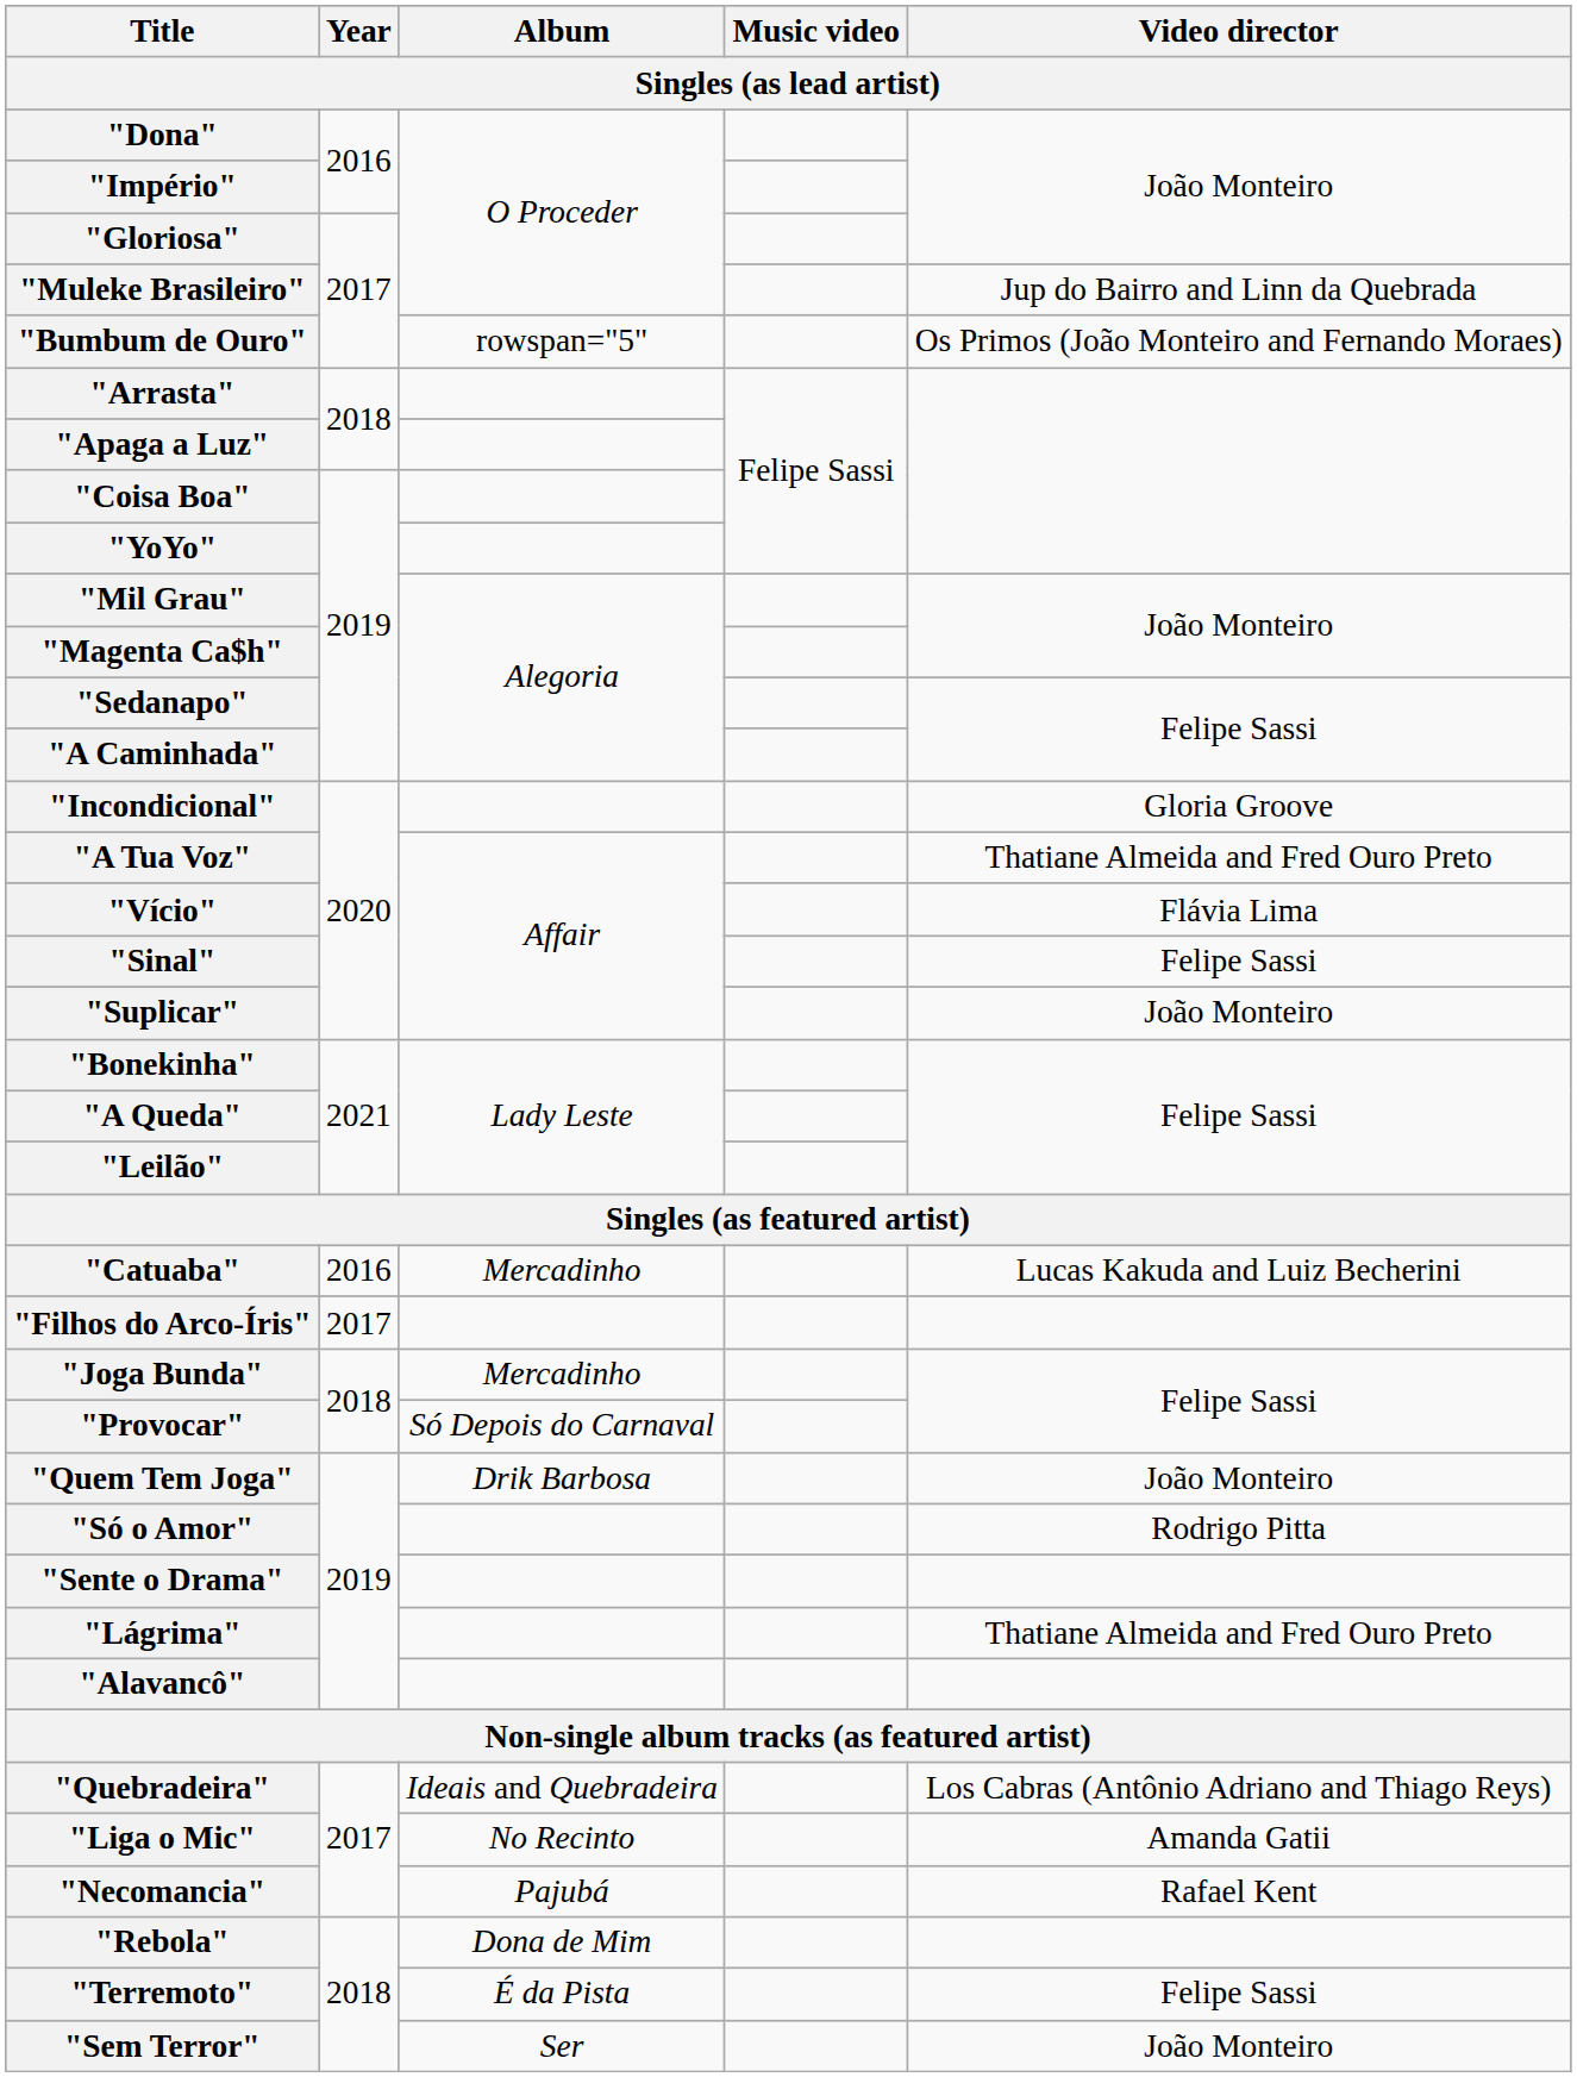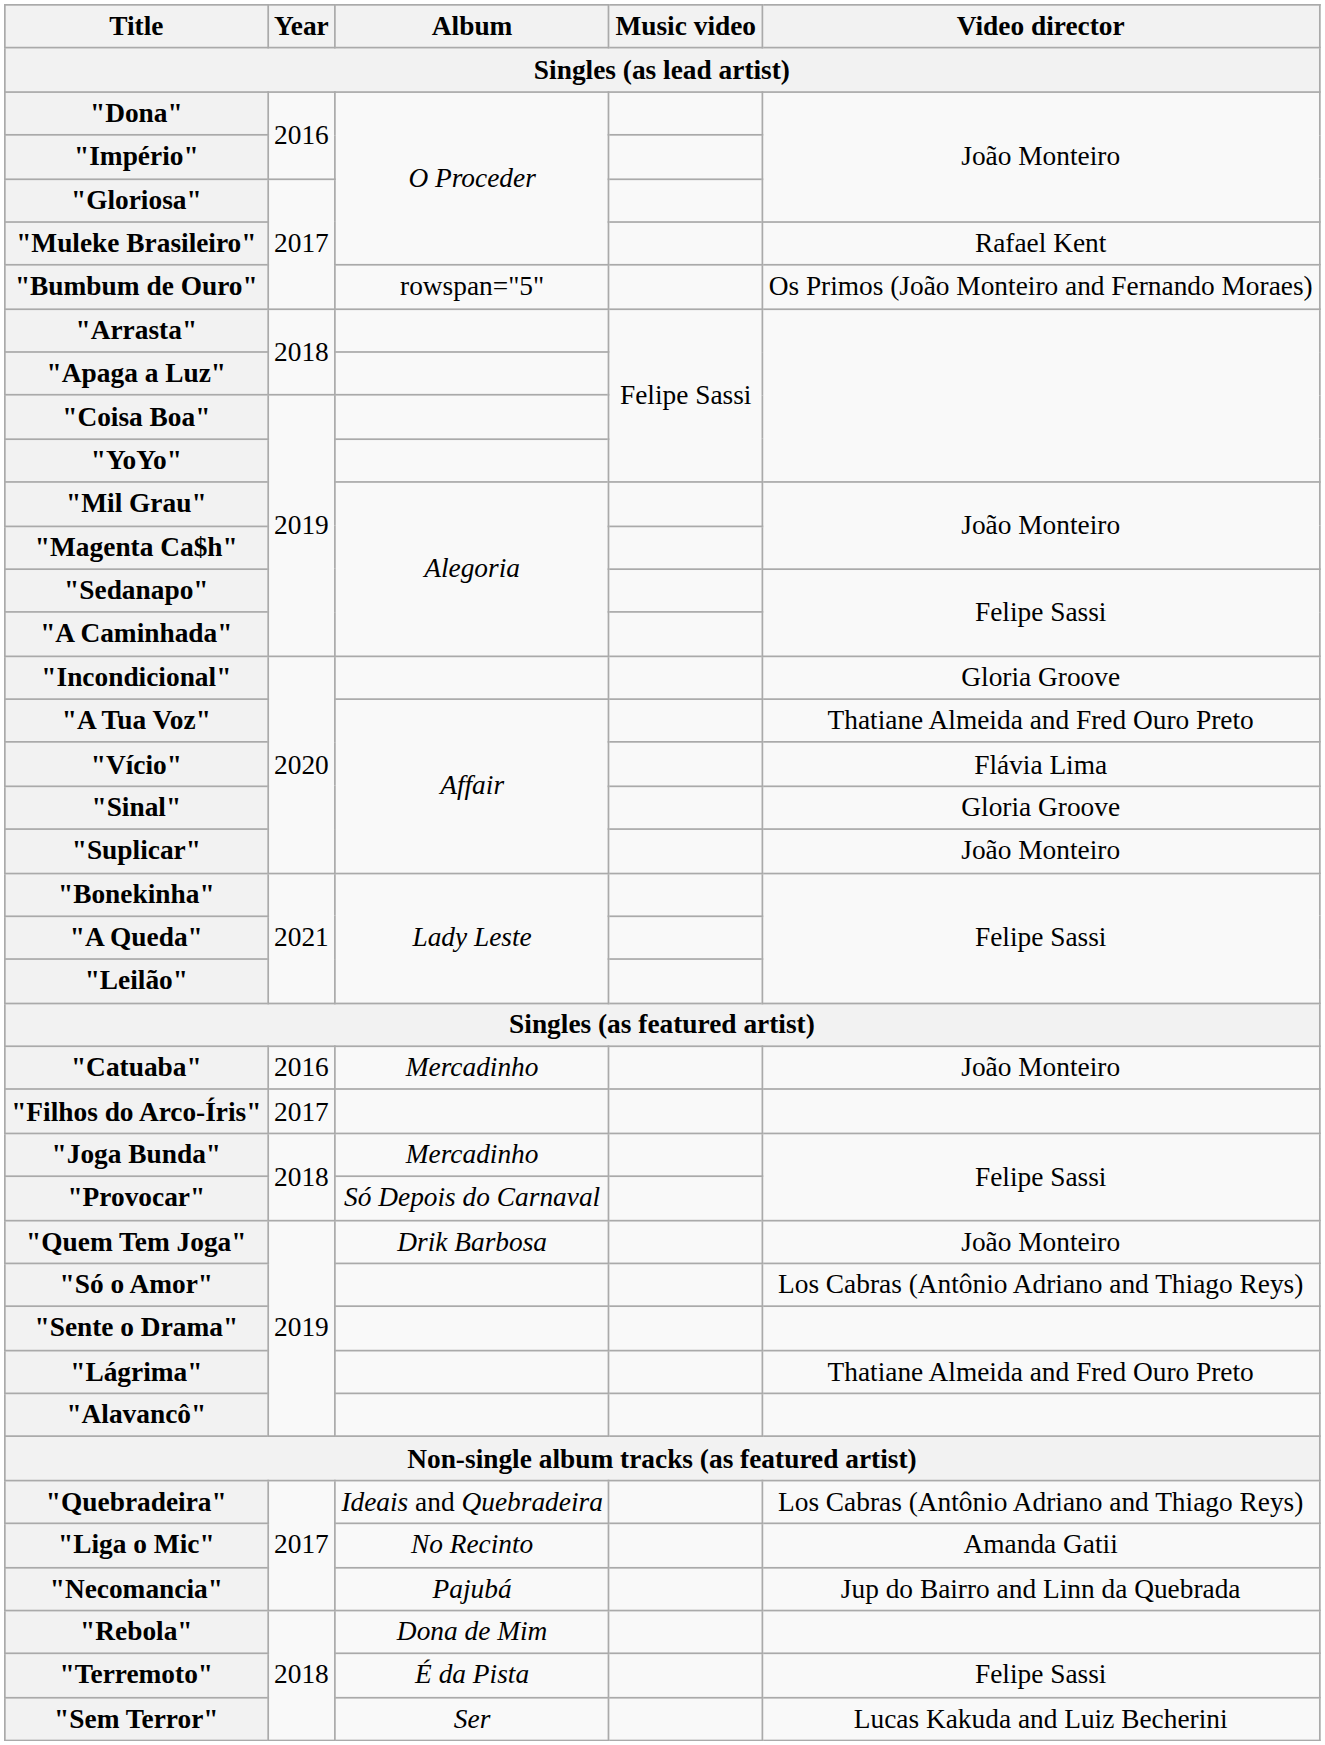"Muleke Brasileiro" | Video director: Jup do Bairro and Linn da Quebrada -> Rafael Kent
"Sinal" | Video director: Felipe Sassi -> Gloria Groove
"Catuaba" | Video director: Lucas Kakuda and Luiz Becherini -> João Monteiro
"Só o Amor" | Video director: Rodrigo Pitta -> Los Cabras (Antônio Adriano and Thiago Reys)
"Necomancia" | Video director: Rafael Kent -> Jup do Bairro and Linn da Quebrada
"Sem Terror" | Video director: João Monteiro -> Lucas Kakuda and Luiz Becherini
